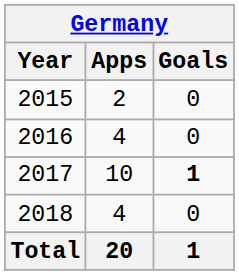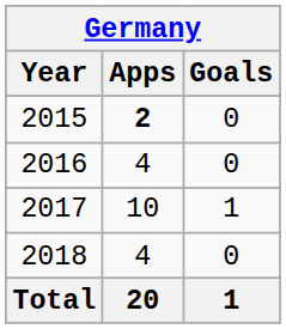2015 | Apps: normal -> bold
2017 | Goals: bold -> normal
